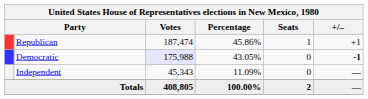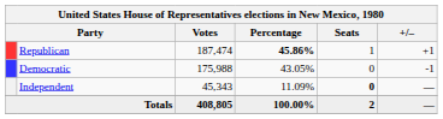Republican | Percentage: normal -> bold
Democratic | Votes: lavender background -> no background
Democratic | +/–: bold -> normal
Independent | Seats: normal -> bold
